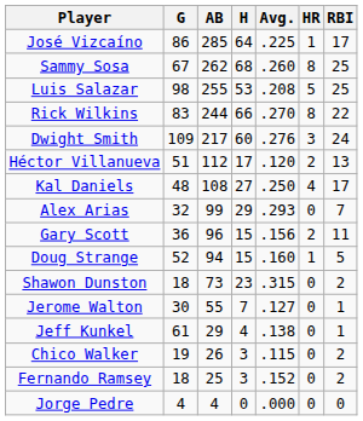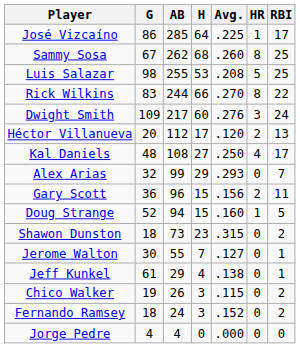Héctor Villanueva | G: 51 -> 20
Fernando Ramsey | AB: 25 -> 24
